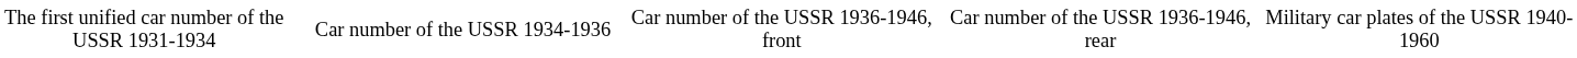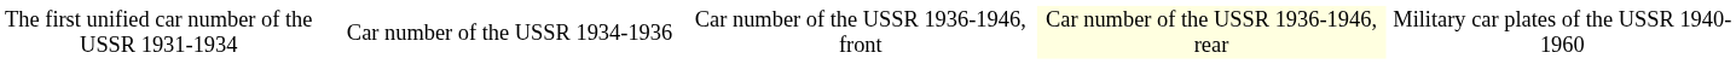The first unified car number of the USSR 1931-1934 | column 4: no background -> lightyellow background
